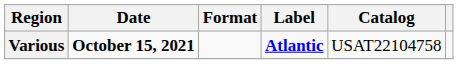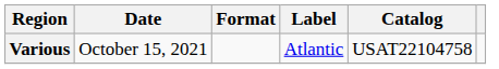Various | Date: bold -> normal
Various | Label: bold -> normal
